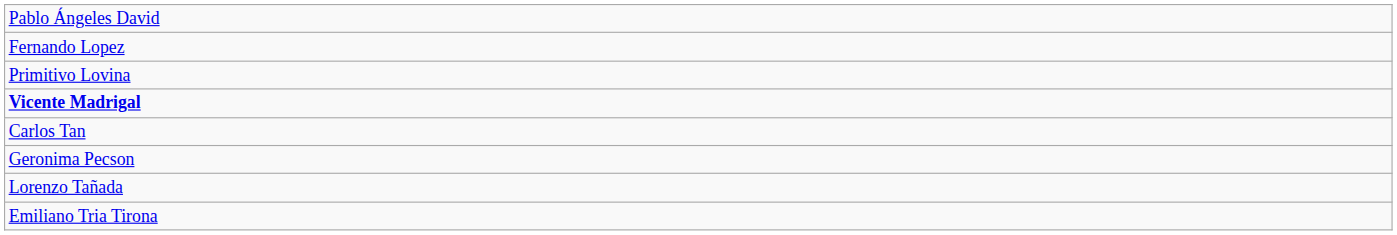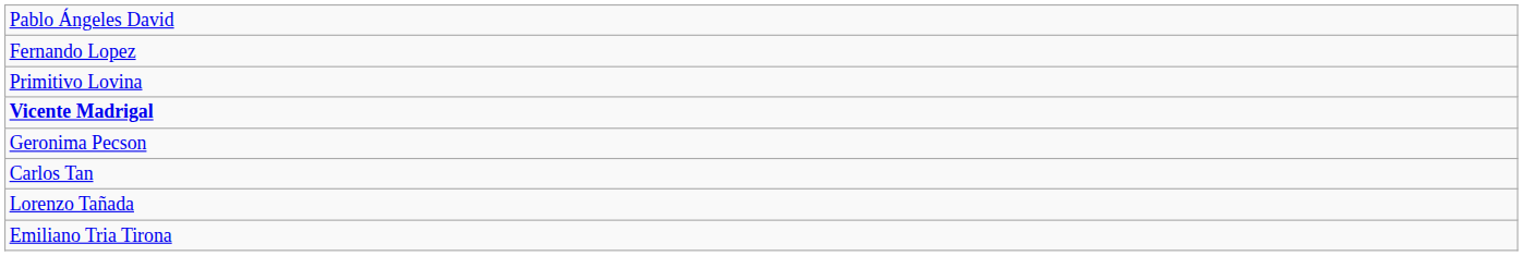row 5 | column 1: Carlos Tan -> Geronima Pecson
row 6 | column 1: Geronima Pecson -> Carlos Tan
